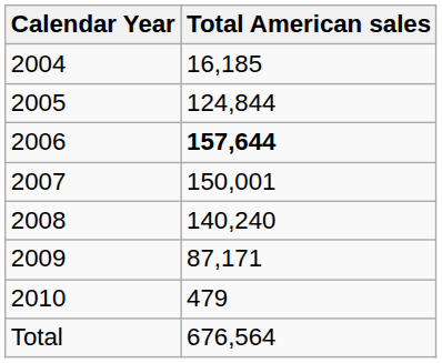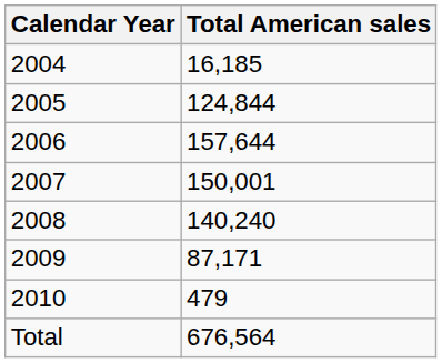2006 | Total American sales: bold -> normal
